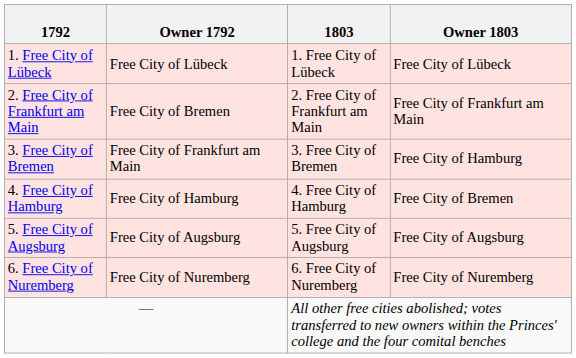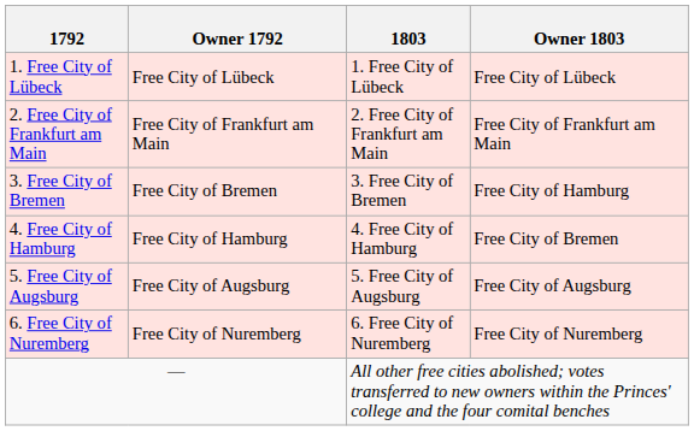row 3 | Owner 1792: Free City of Bremen -> Free City of Frankfurt am Main
row 4 | Owner 1792: Free City of Frankfurt am Main -> Free City of Bremen
